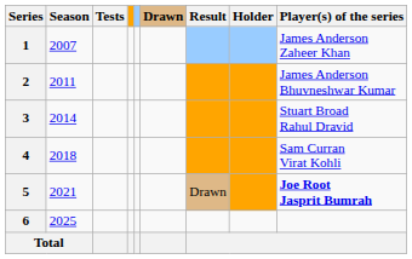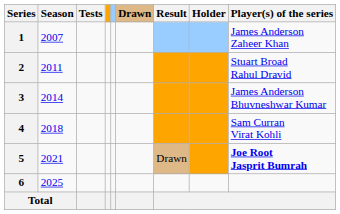2 | Player(s) of the series: James Anderson Bhuvneshwar Kumar -> Stuart Broad Rahul Dravid
3 | Player(s) of the series: Stuart Broad Rahul Dravid -> James Anderson Bhuvneshwar Kumar
